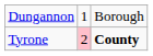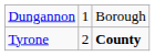Tyrone | column 2: pink background -> no background
